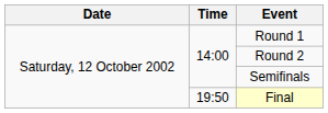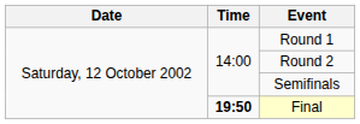Final | Time: normal -> bold
